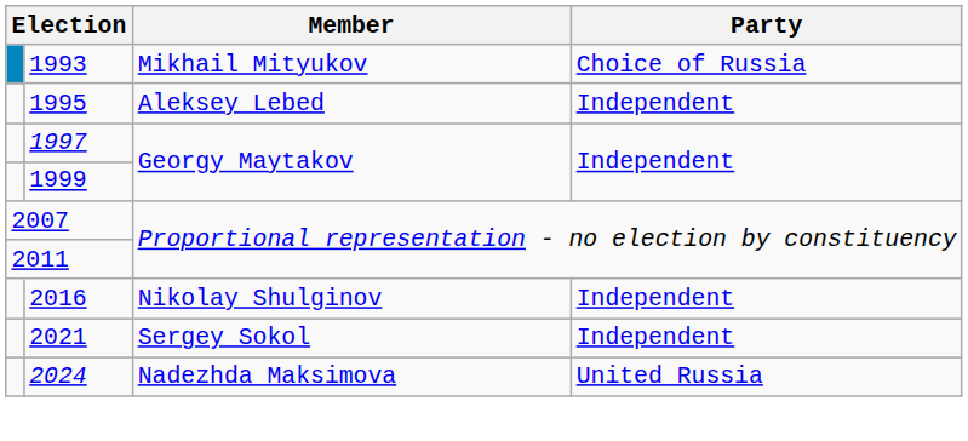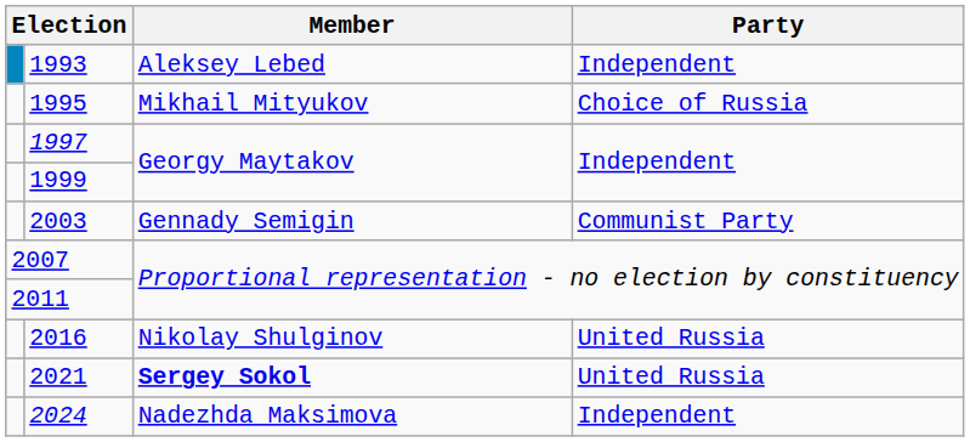1993 | Member: Mikhail Mityukov -> Aleksey Lebed
1993 | Party: Choice of Russia -> Independent
1995 | Member: Aleksey Lebed -> Mikhail Mityukov
1995 | Party: Independent -> Choice of Russia
+ row: 2003 | Gennady Semigin | Communist Party
2016 | Party: Independent -> United Russia
2021 | Member: normal -> bold
2021 | Party: Independent -> United Russia
2024 | Party: United Russia -> Independent
